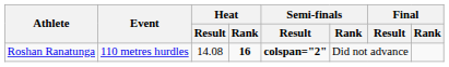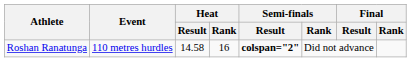Roshan Ranatunga | Heat / Result: 14.08 -> 14.58
Roshan Ranatunga | Heat / Rank: bold -> normal
